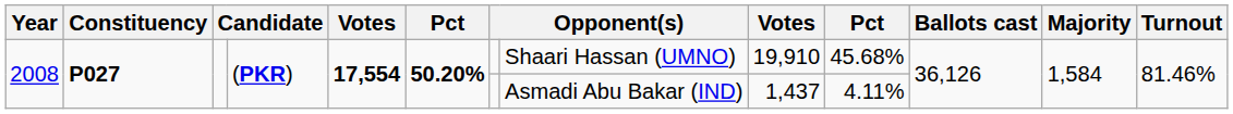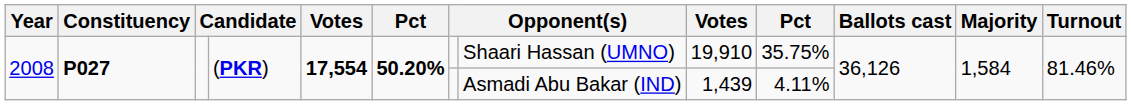row 2 | column 10: 45.68% -> 35.75%
row 3 | column 9: 1,437 -> 1,439
